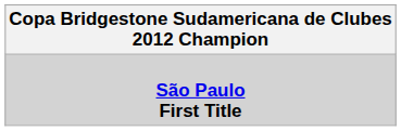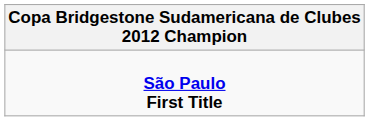row 2 | column 1: lightgrey background -> no background
